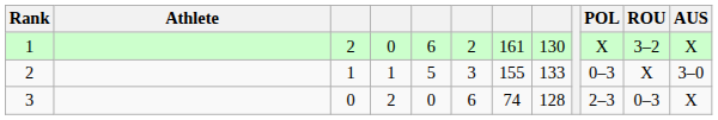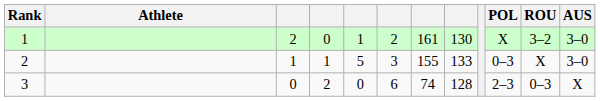row 2 | column 5: 6 -> 1
row 2 | AUS: X -> 3–0
